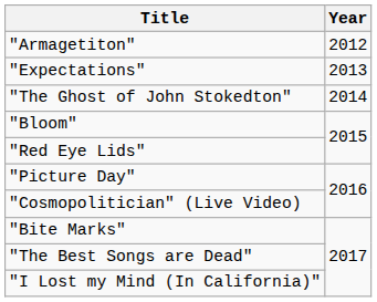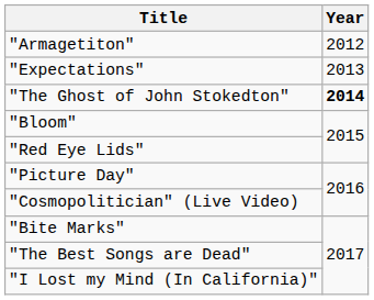"The Ghost of John Stokedton" | Year: normal -> bold
